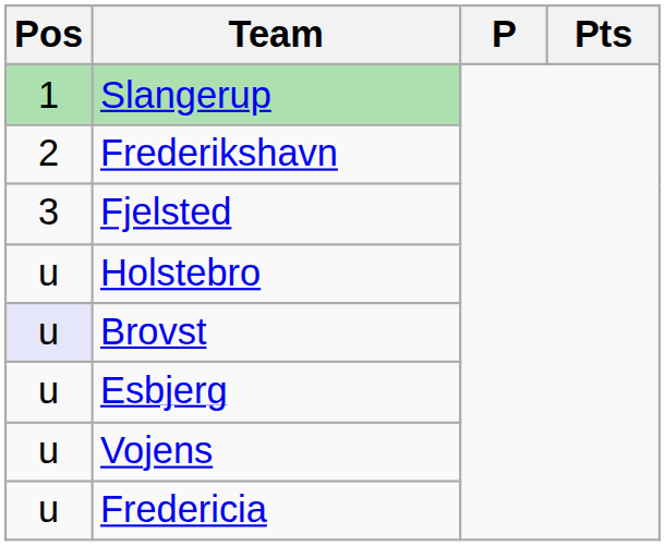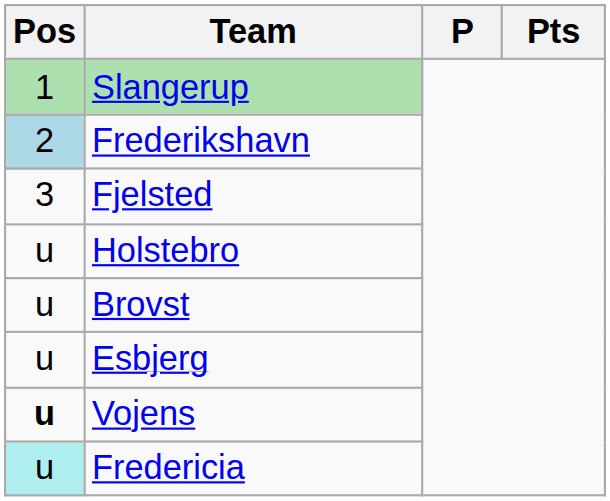Frederikshavn | Pos: no background -> lightblue background
Brovst | Pos: lavender background -> no background
Vojens | Pos: normal -> bold
Fredericia | Pos: no background -> paleturquoise background
